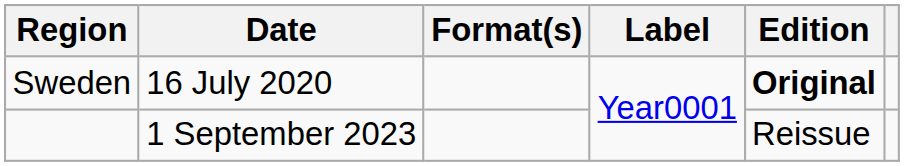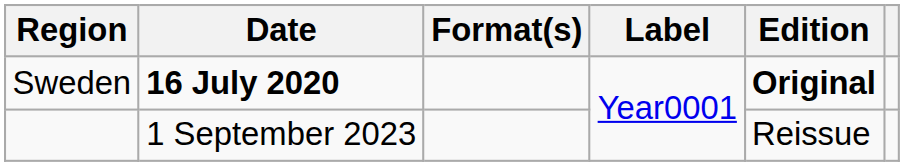Sweden | Date: normal -> bold
